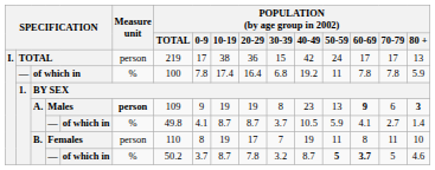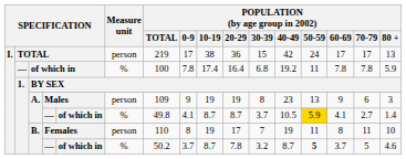Males | Measure unit: bold -> normal
Males | POPULATION (by age group in 2002) / 60-69: bold -> normal
Males | POPULATION (by age group in 2002) / 80 +: bold -> normal
A. / — | POPULATION (by age group in 2002) / 50-59: no background -> gold background
B. / — | POPULATION (by age group in 2002) / 60-69: bold -> normal
